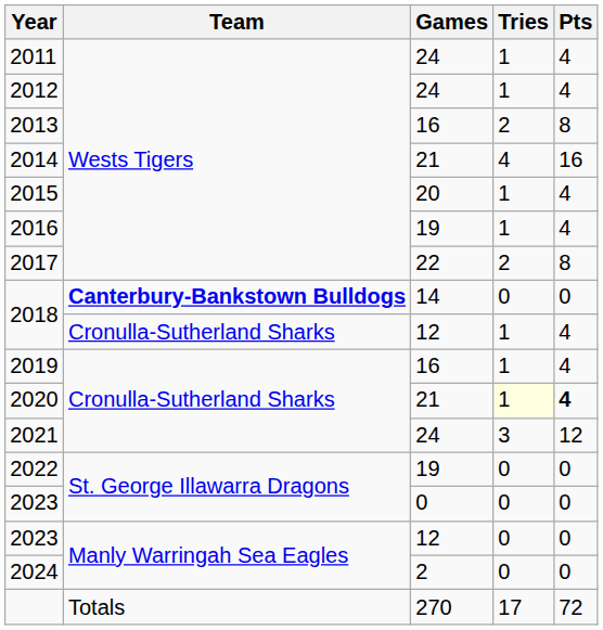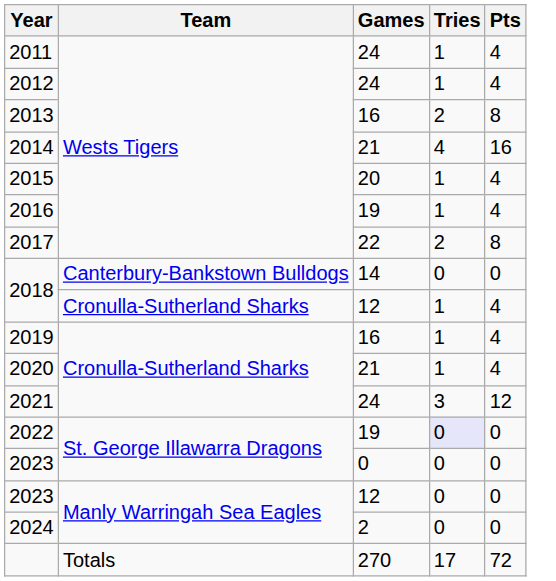2018 / 14 | Team: bold -> normal
2020 | Tries: lightyellow background -> no background
2020 | Pts: bold -> normal
2022 | Tries: no background -> lavender background
